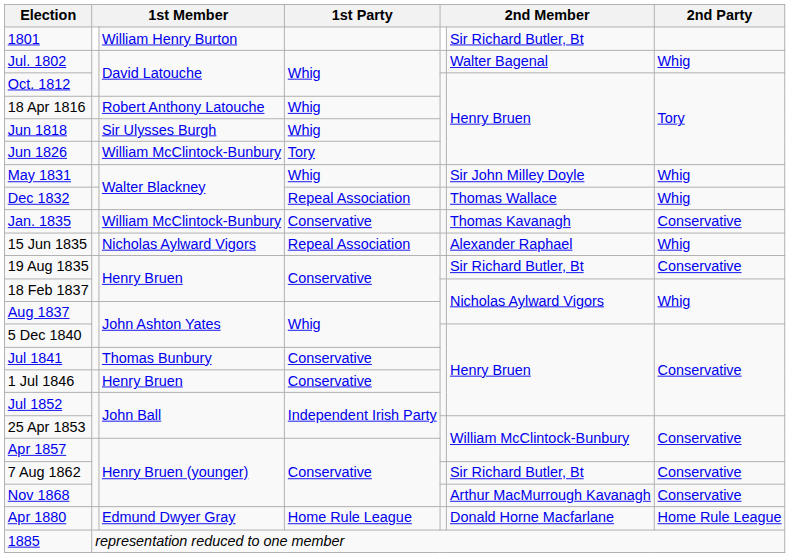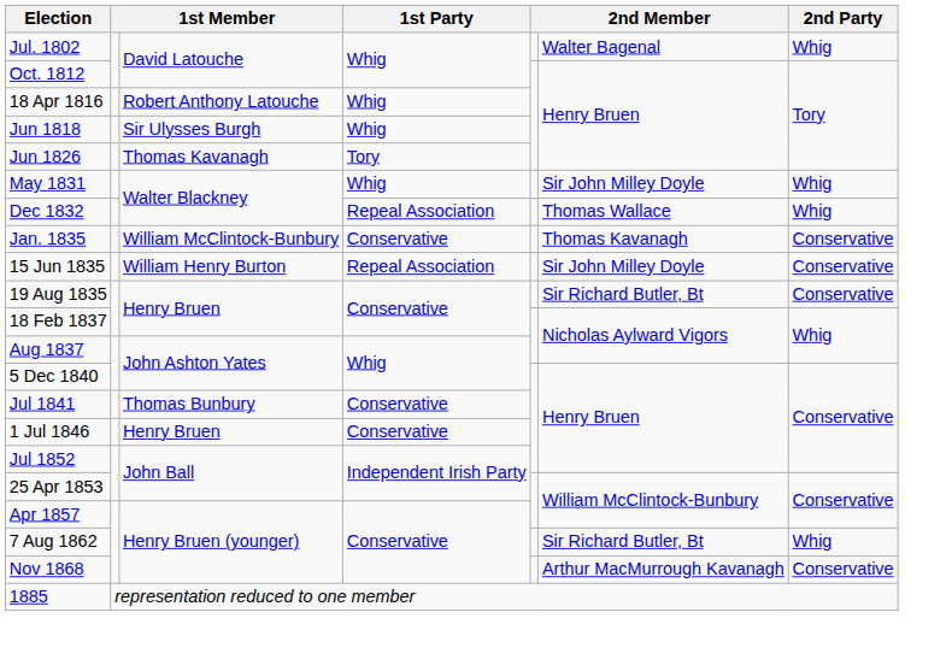- row: 1801 | William Henry Burton | Sir Richard Butler, Bt
Jun 1826 | column 3: William McClintock-Bunbury -> Thomas Kavanagh
15 Jun 1835 | column 3: Nicholas Aylward Vigors -> William Henry Burton
15 Jun 1835 | column 6: Alexander Raphael -> Sir John Milley Doyle
15 Jun 1835 | 2nd Party: Whig -> Conservative
7 Aug 1862 | 2nd Party: Conservative -> Whig
- row: Apr 1880 | Edmund Dwyer Gray | Home Rule League | Donald Horne Macfarlane | Home Rule League
